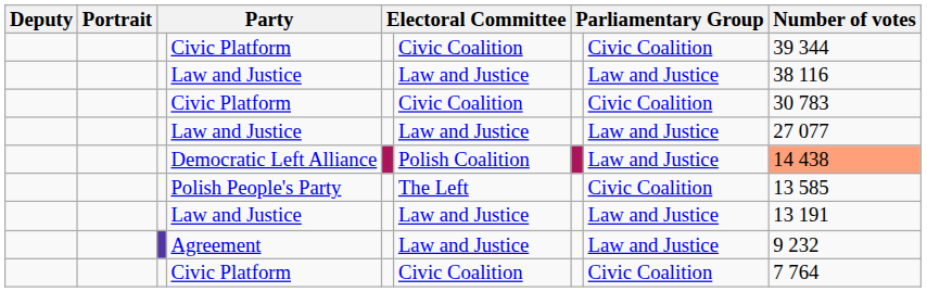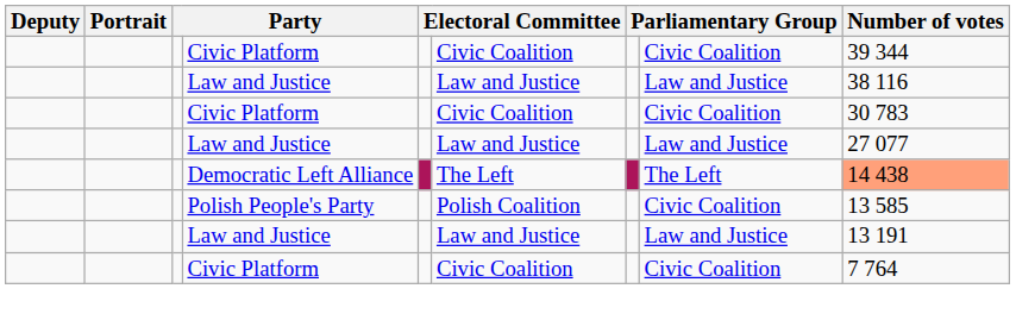Democratic Left Alliance | column 6: Polish Coalition -> The Left
Democratic Left Alliance | column 8: Law and Justice -> The Left
Polish People's Party | column 6: The Left -> Polish Coalition
- row: Agreement | Law and Justice | Law and Justice | 9 232
